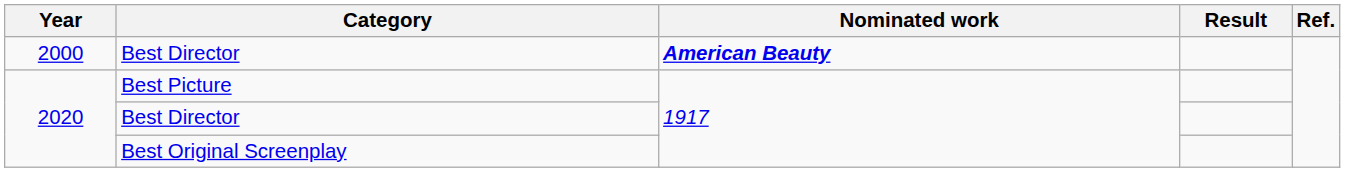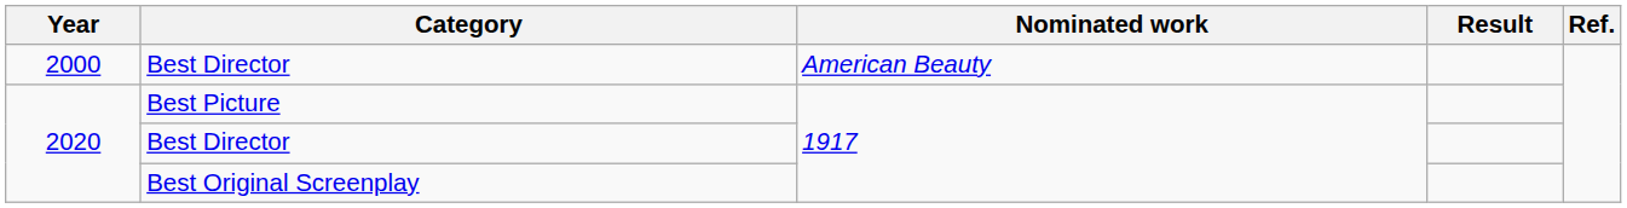2000 / Best Director | Nominated work: bold -> normal
